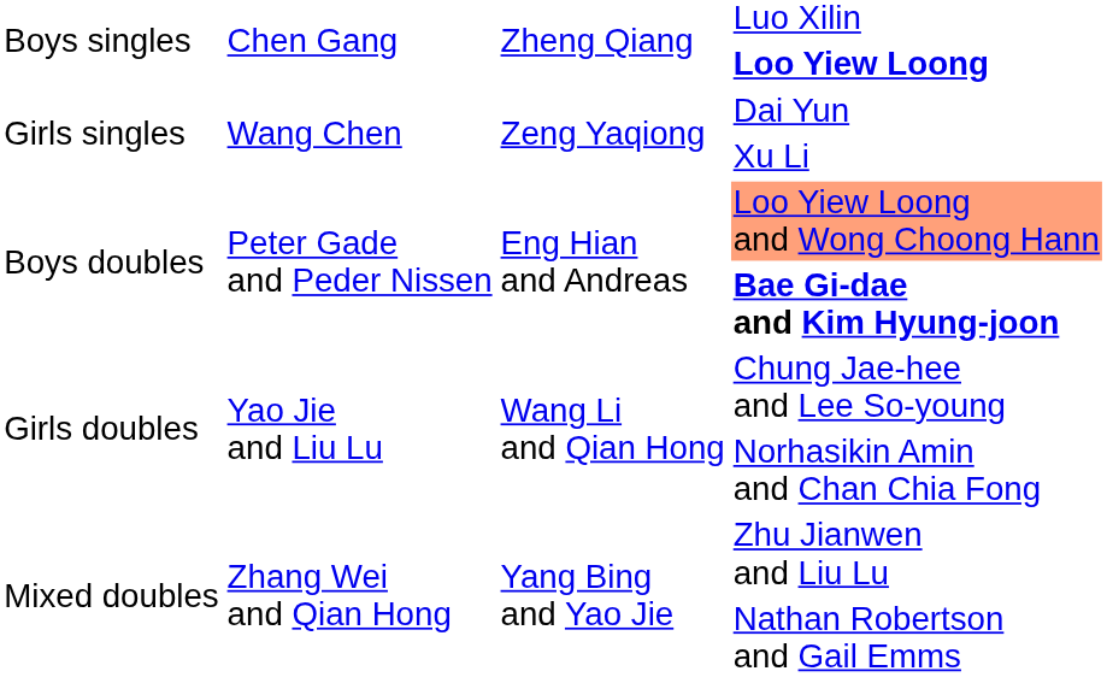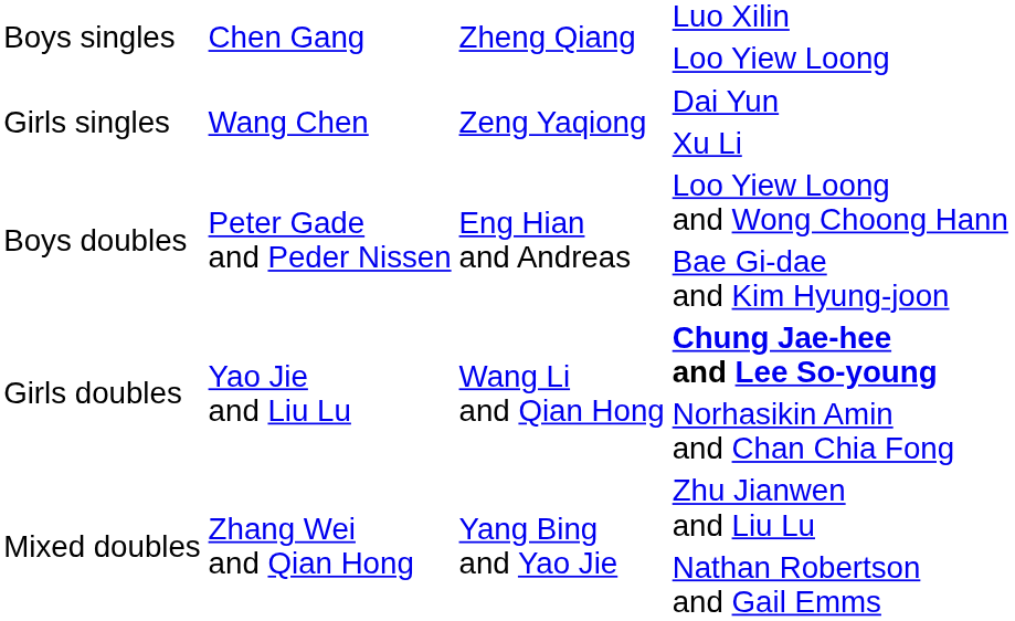Loo Yiew Loong | column 4: bold -> normal
Loo Yiew Loong and Wong Choong Hann | column 4: lightsalmon background -> no background
Bae Gi-dae and Kim Hyung-joon | column 4: bold -> normal
Chung Jae-hee and Lee So-young | column 4: normal -> bold
